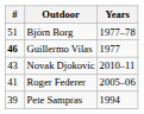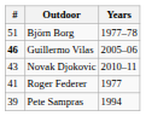Guillermo Vilas | Years: 1977 -> 2005–06
Roger Federer | Years: 2005–06 -> 1977
